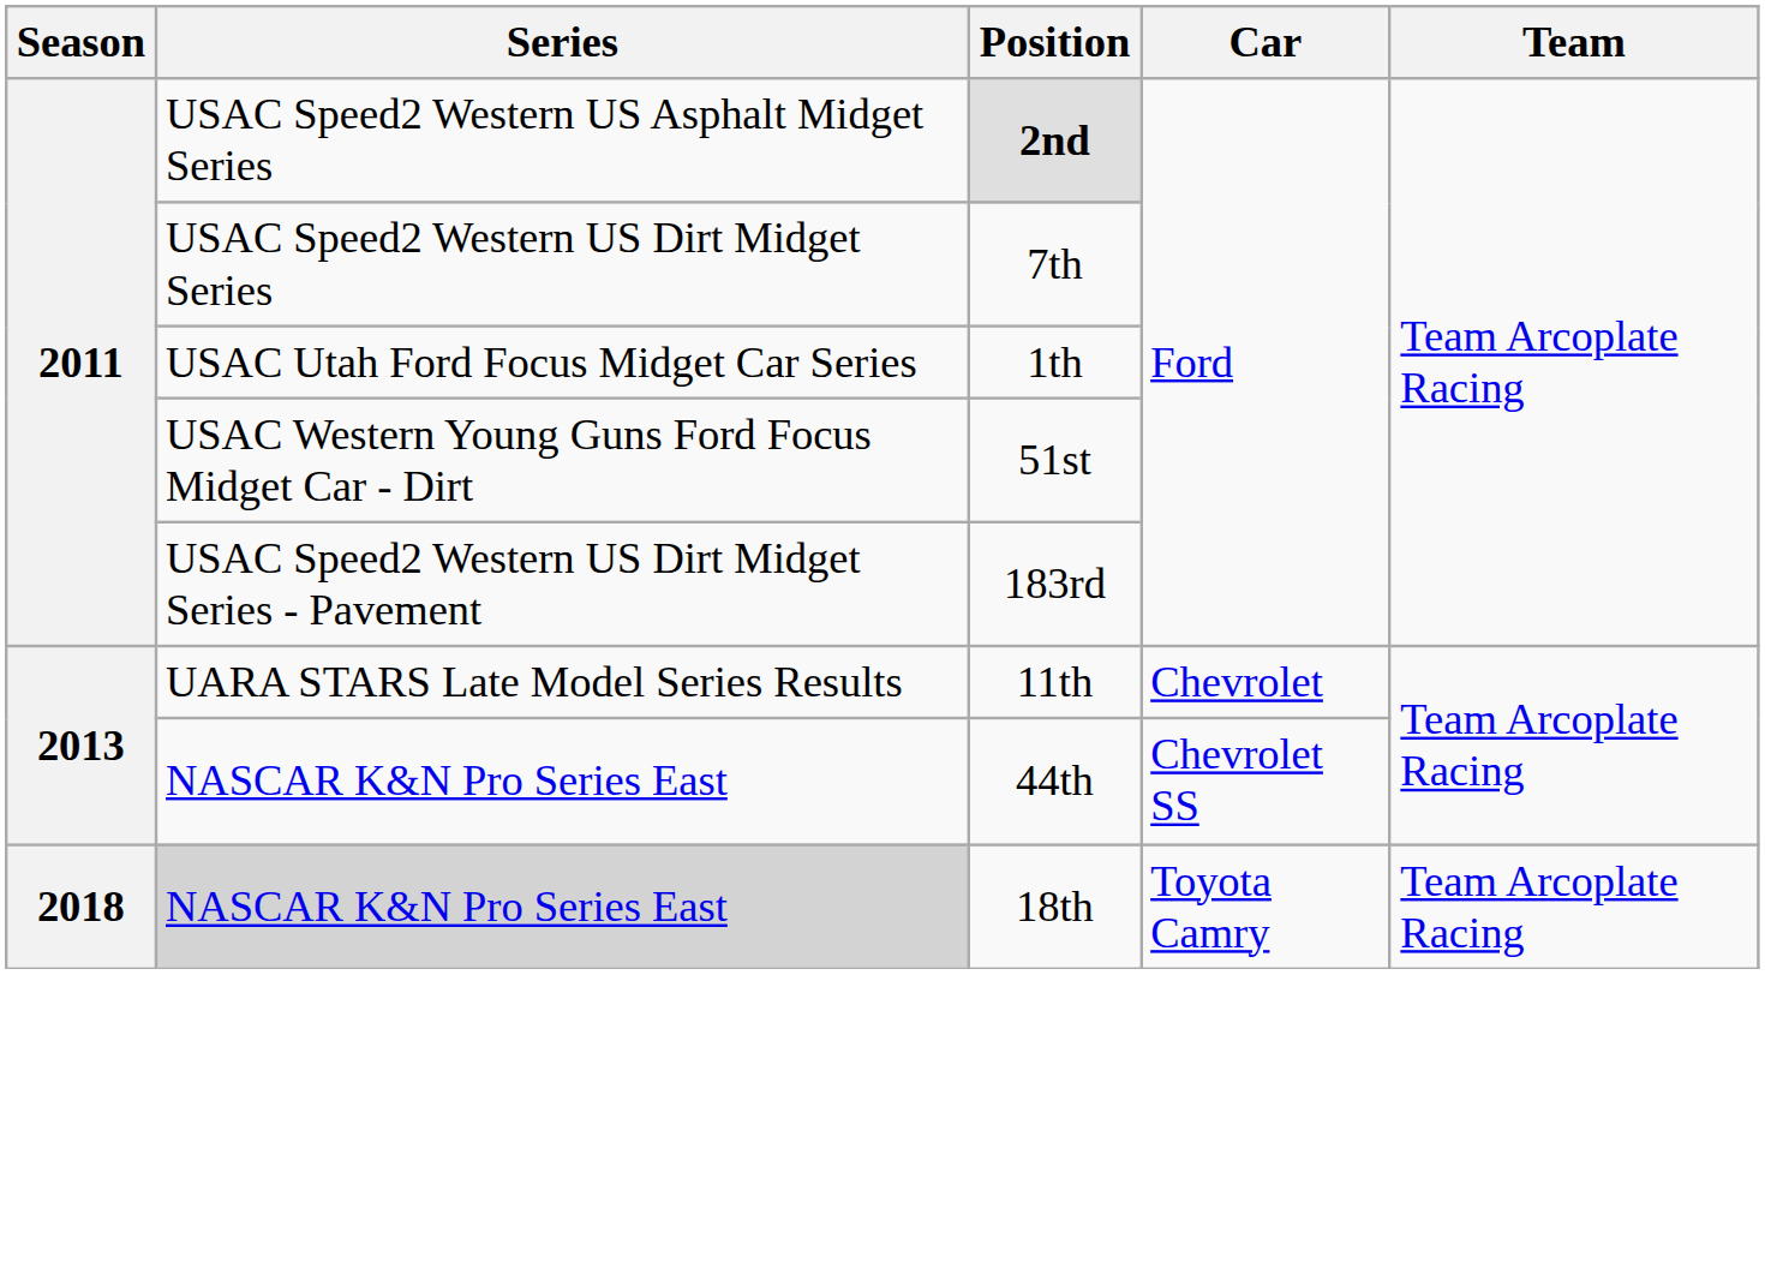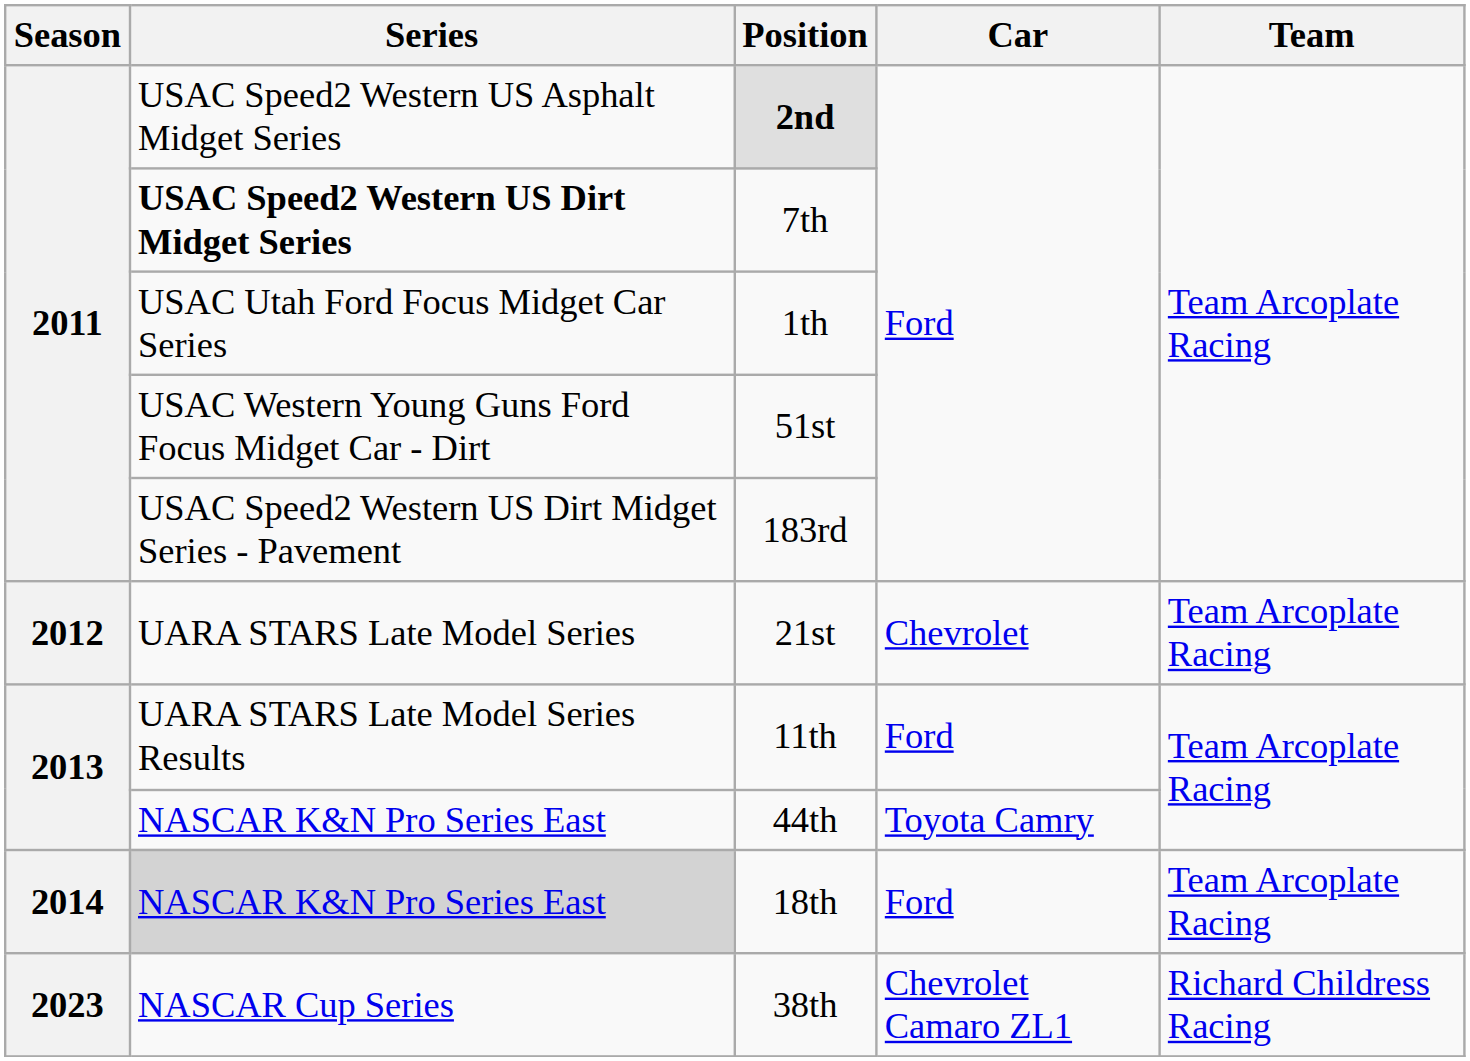7th | Series: normal -> bold
+ row: 2012 | UARA STARS Late Model Series | 21st | Chevrolet | Team Arcoplate Racing
11th | Car: Chevrolet -> Ford
44th | Car: Chevrolet SS -> Toyota Camry
18th | Season: 2018 -> 2014
18th | Car: Toyota Camry -> Ford
+ row: 2023 | NASCAR Cup Series | 38th | Chevrolet Camaro ZL1 | Richard Childress Racing
